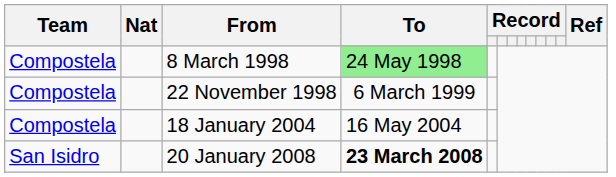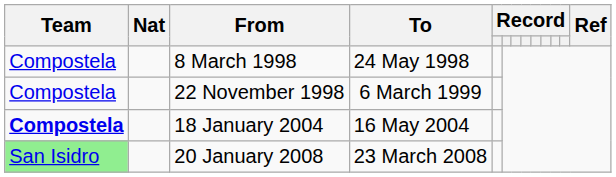8 March 1998 | To: lightgreen background -> no background
18 January 2004 | Team: normal -> bold
20 January 2008 | Team: no background -> lightgreen background
20 January 2008 | To: bold -> normal
